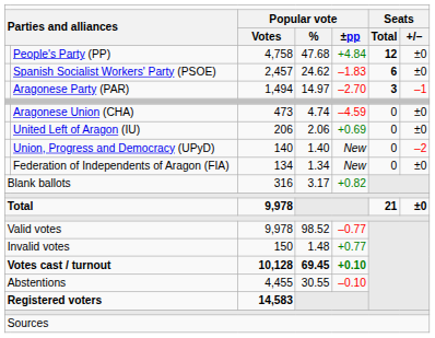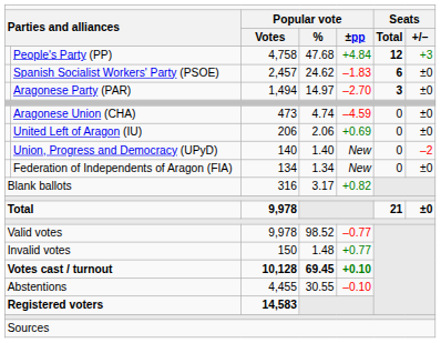People's Party (PP) | column 7: ±0 -> +3
Aragonese Party (PAR) | column 7: –1 -> ±0
